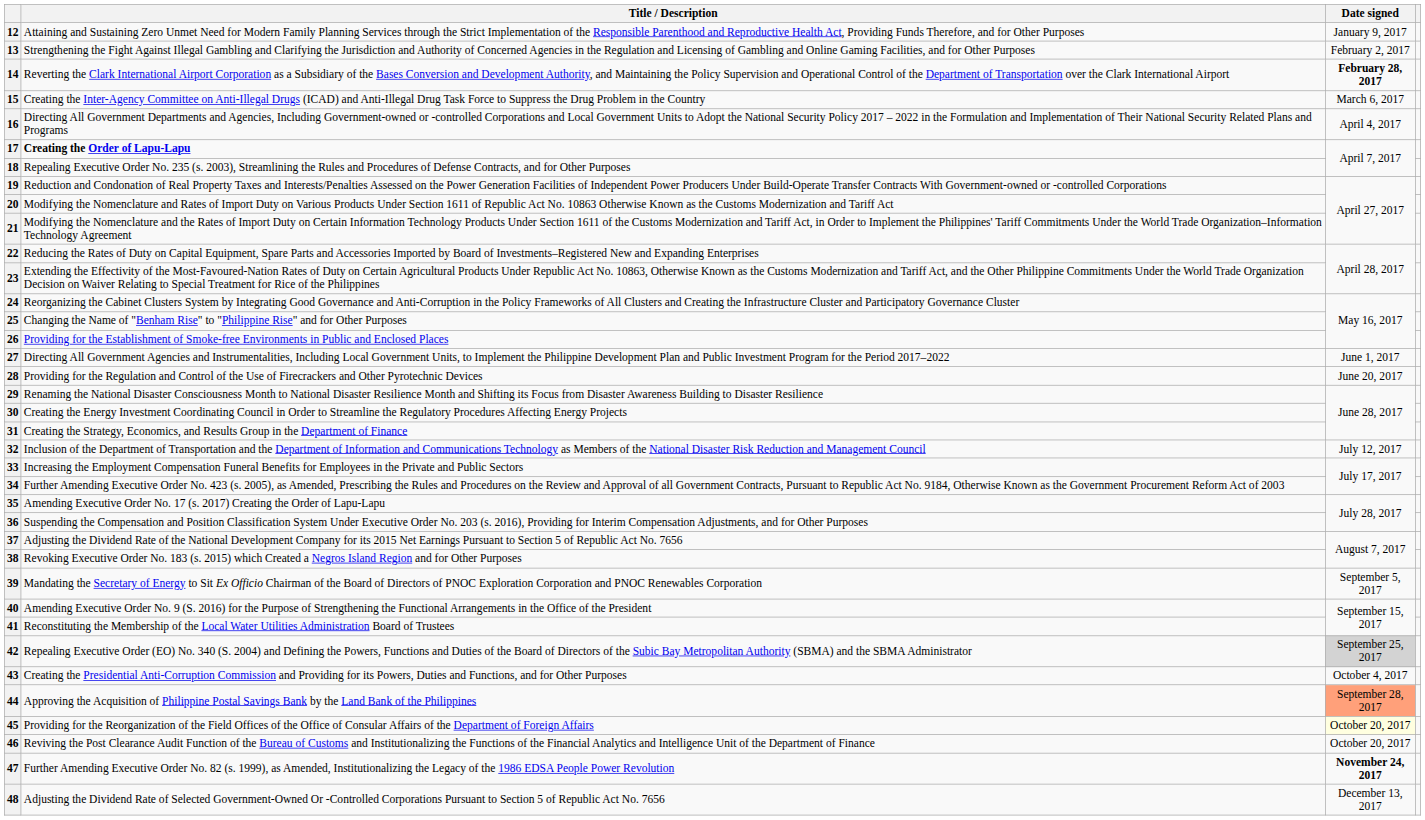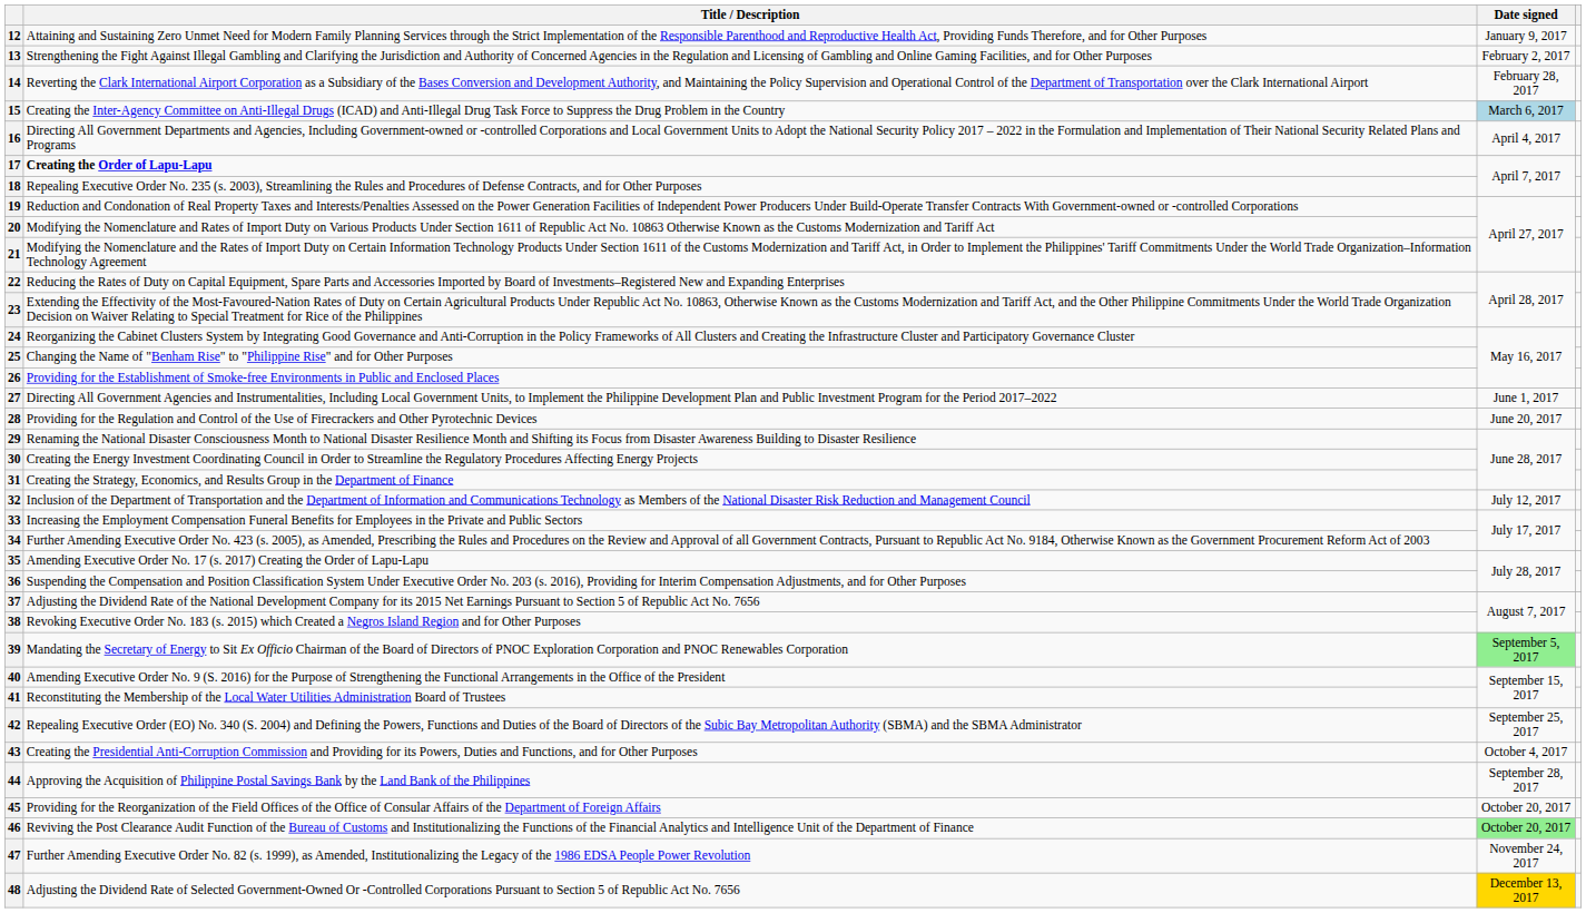14 | Date signed: bold -> normal
15 | Date signed: no background -> lightblue background
39 | Date signed: no background -> lightgreen background
42 | Date signed: lightgrey background -> no background
44 | Date signed: lightsalmon background -> no background
45 | Date signed: lightyellow background -> no background
46 | Date signed: no background -> lightgreen background
47 | Date signed: bold -> normal
48 | Date signed: no background -> gold background
